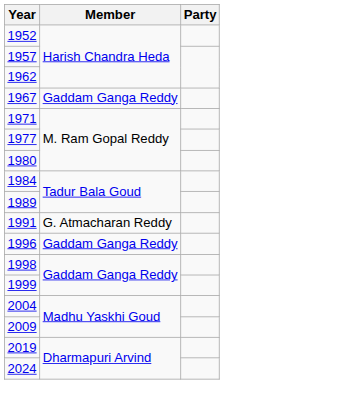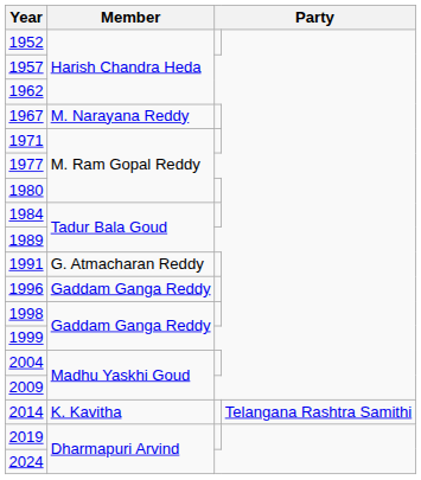1967 | Member: Gaddam Ganga Reddy -> M. Narayana Reddy
+ row: 2014 | K. Kavitha | Telangana Rashtra Samithi
